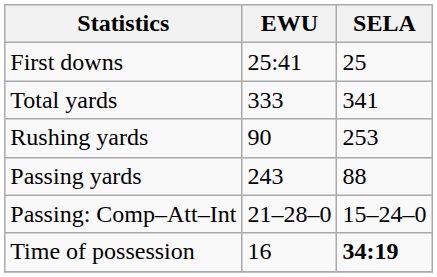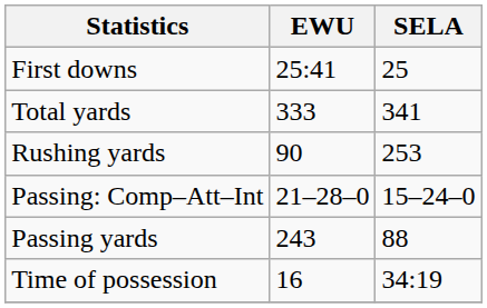rows swapped: Passing yards <-> Passing: Comp–Att–Int
Time of possession | SELA: bold -> normal
